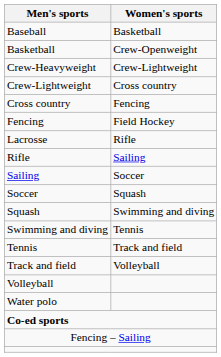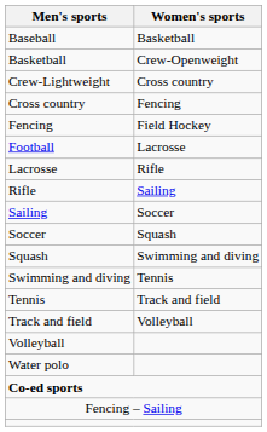- row: Crew-Heavyweight | Crew-Lightweight
+ row: Football | Lacrosse
